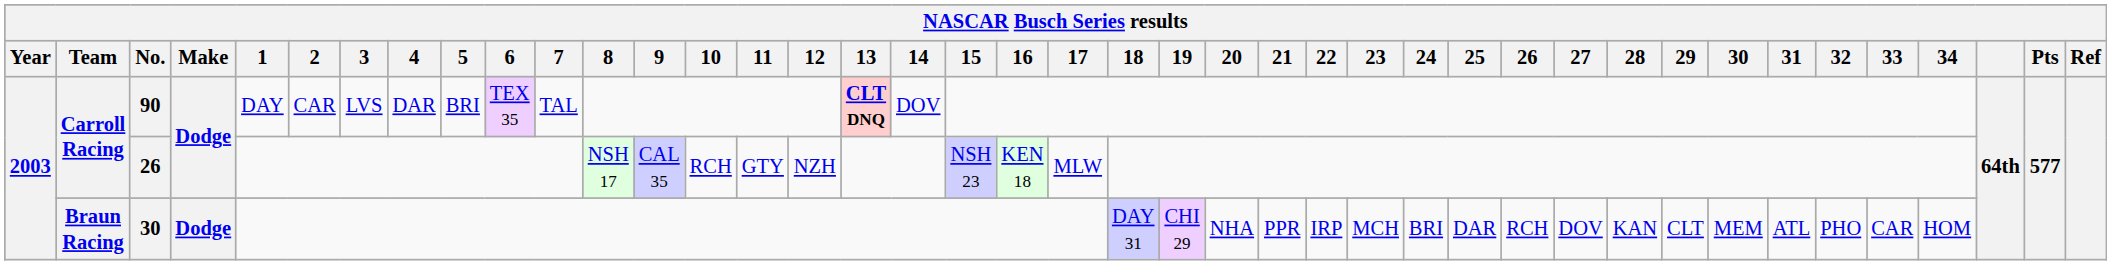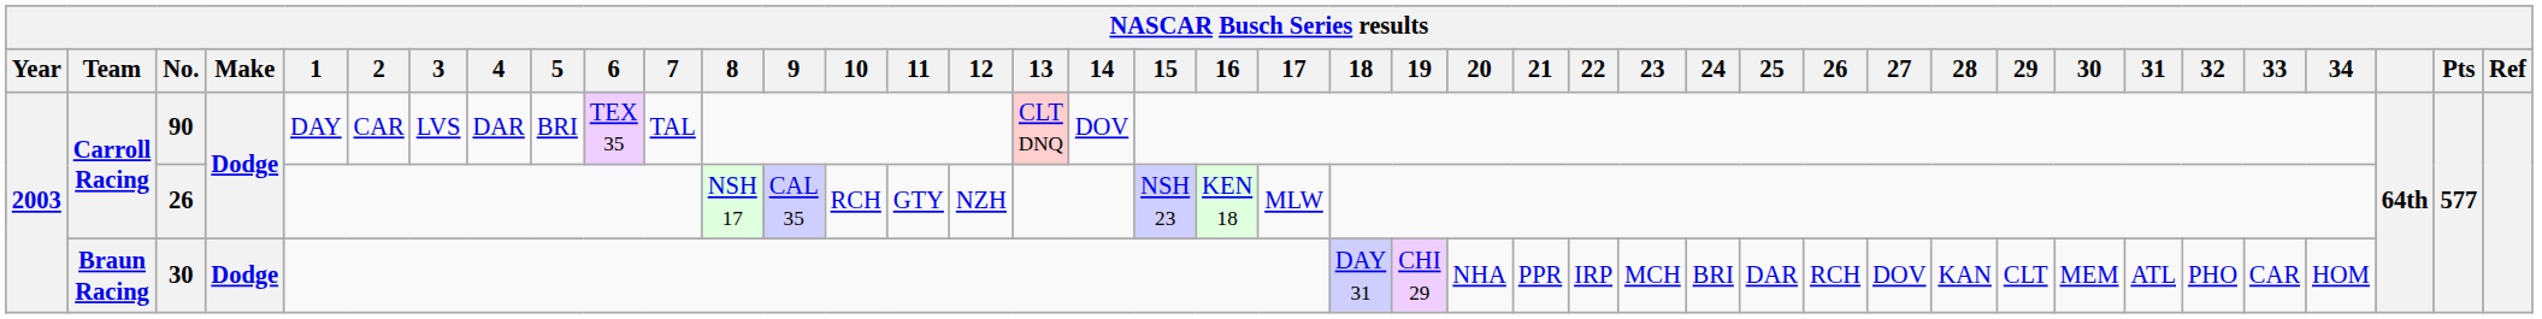90 | 13: bold -> normal
